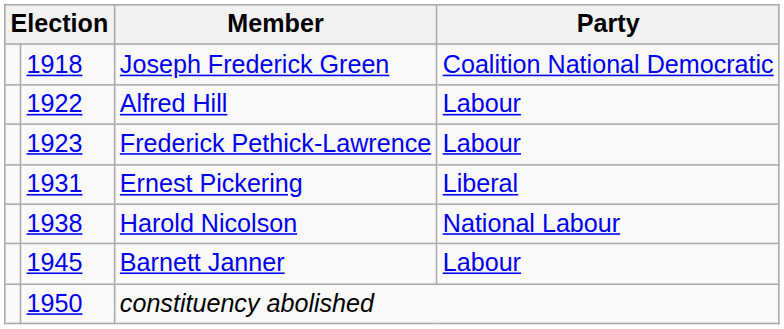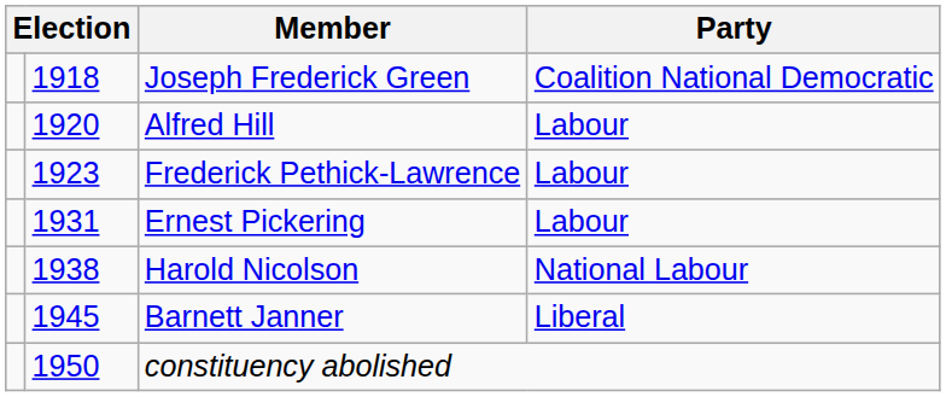Alfred Hill | column 2: 1922 -> 1920
Ernest Pickering | Party: Liberal -> Labour
Barnett Janner | Party: Labour -> Liberal
